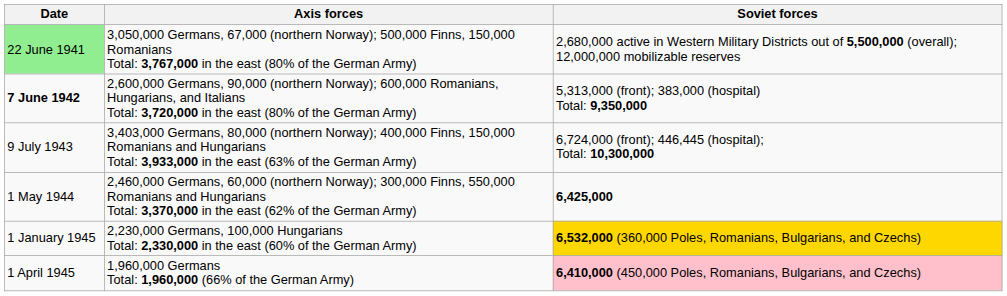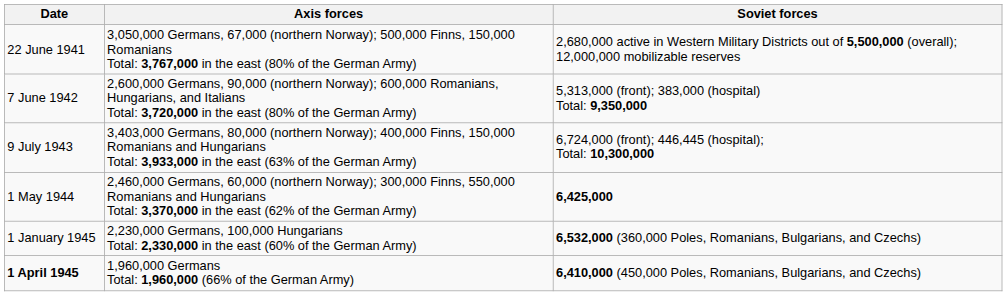row 2 | Date: lightgreen background -> no background
row 3 | Date: bold -> normal
row 6 | Soviet forces: gold background -> no background
row 7 | Date: normal -> bold
row 7 | Soviet forces: pink background -> no background
